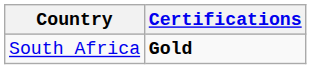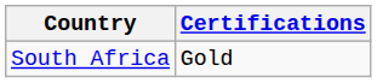South Africa | Certifications: bold -> normal
